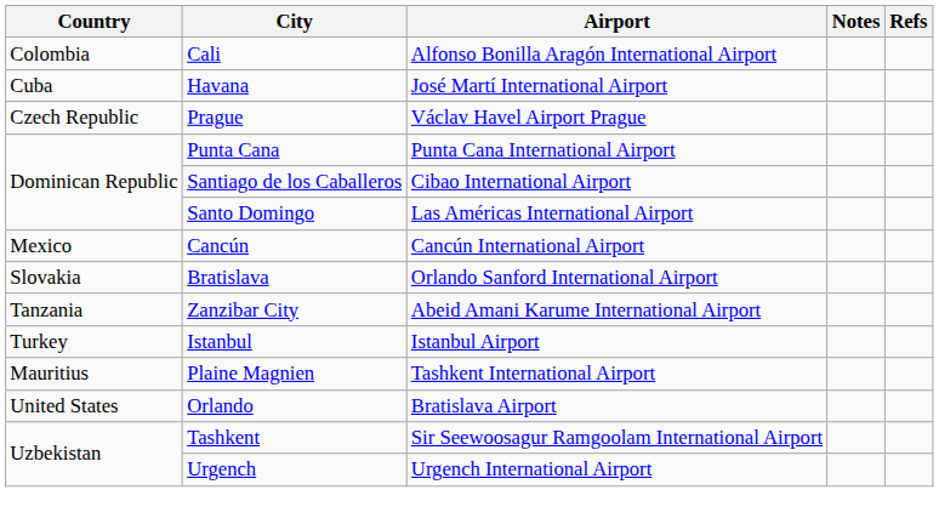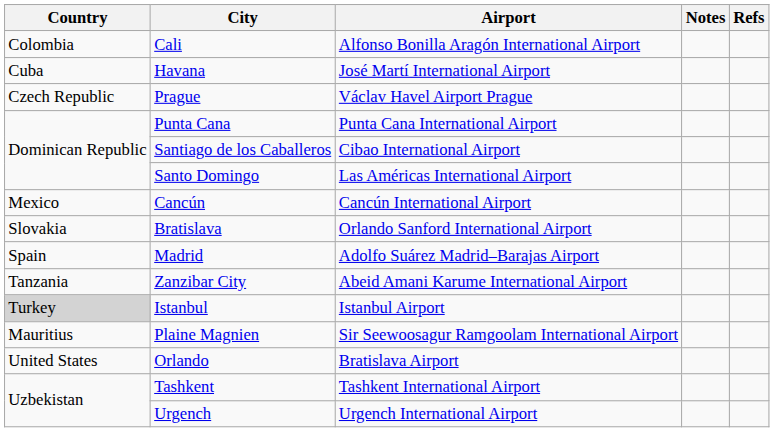+ row: Spain | Madrid | Adolfo Suárez Madrid–Barajas Airport
Istanbul | Country: no background -> lightgrey background
Plaine Magnien | Airport: Tashkent International Airport -> Sir Seewoosagur Ramgoolam International Airport
Tashkent | Airport: Sir Seewoosagur Ramgoolam International Airport -> Tashkent International Airport
